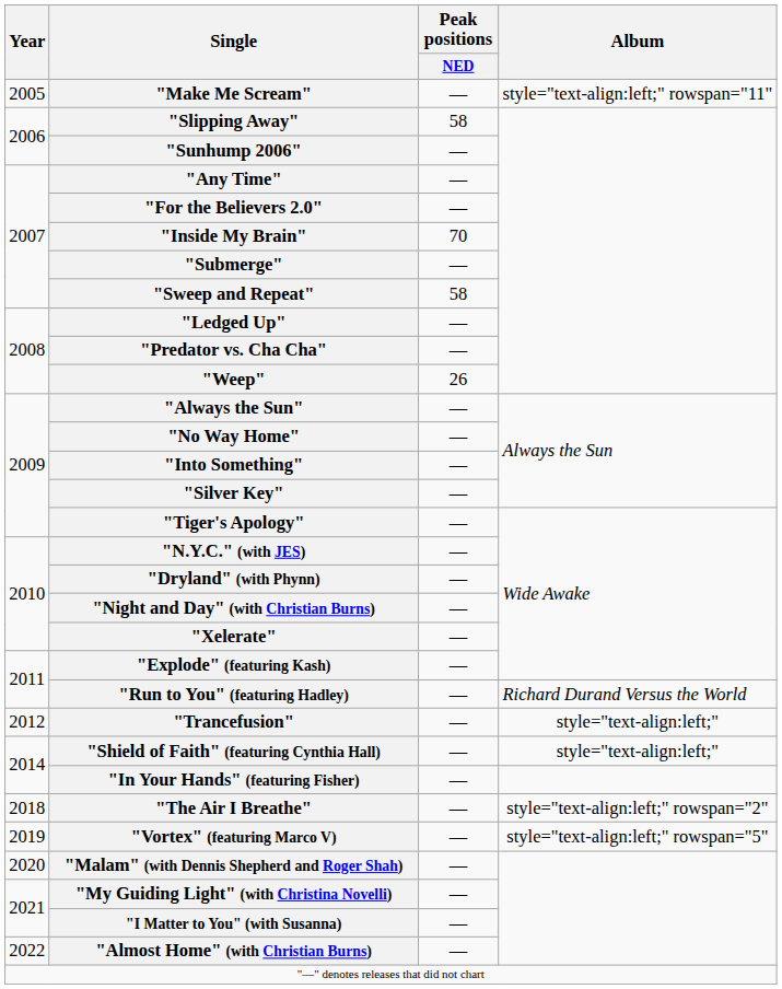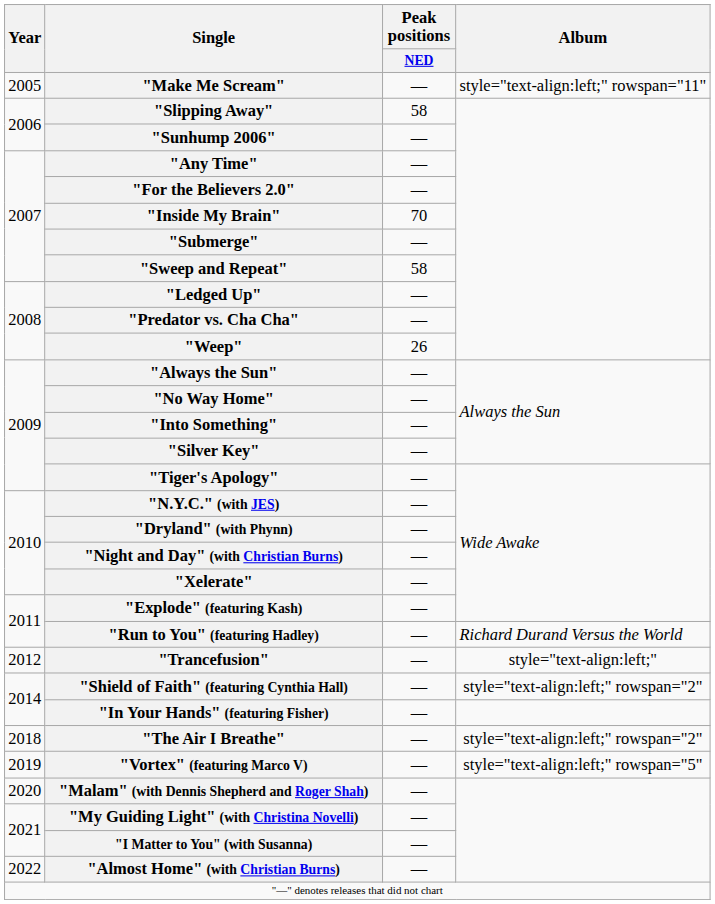"Shield of Faith" (featuring Cynthia Hall) | Album: style="text-align:left;" -> style="text-align:left;" rowspan="2"
